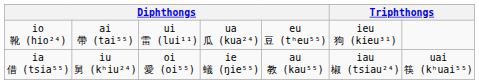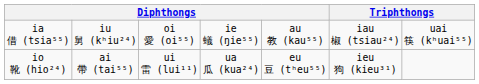rows swapped: ia 借 (tsia⁵⁵) <-> io 靴 (hio²⁴)
